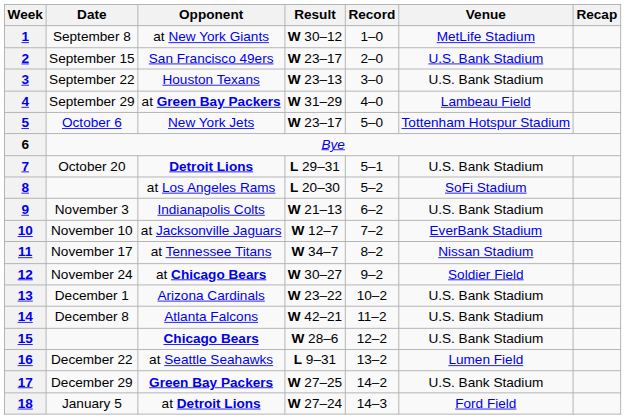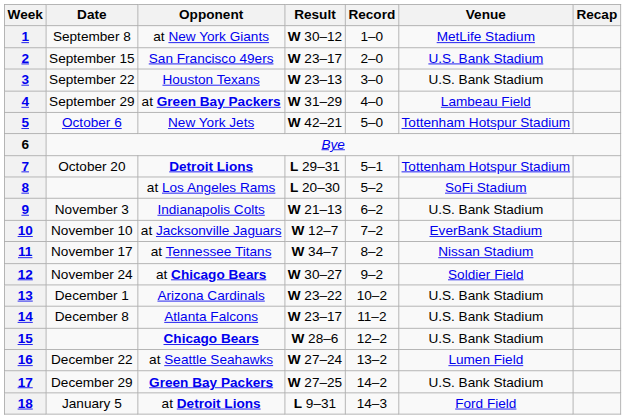5 | Result: W 23–17 -> W 42–21
7 | Venue: U.S. Bank Stadium -> Tottenham Hotspur Stadium
14 | Result: W 42–21 -> W 23–17
16 | Result: L 9–31 -> W 27–24
18 | Result: W 27–24 -> L 9–31
